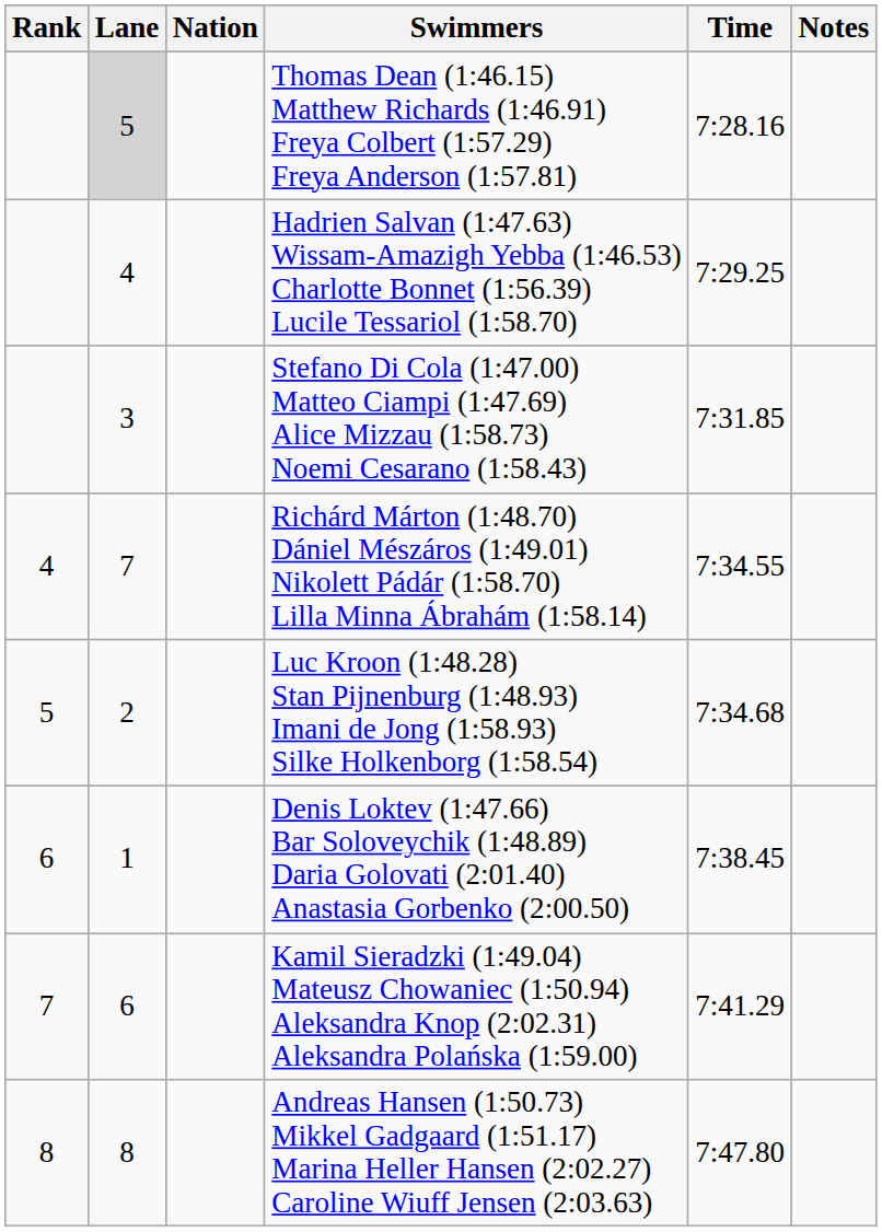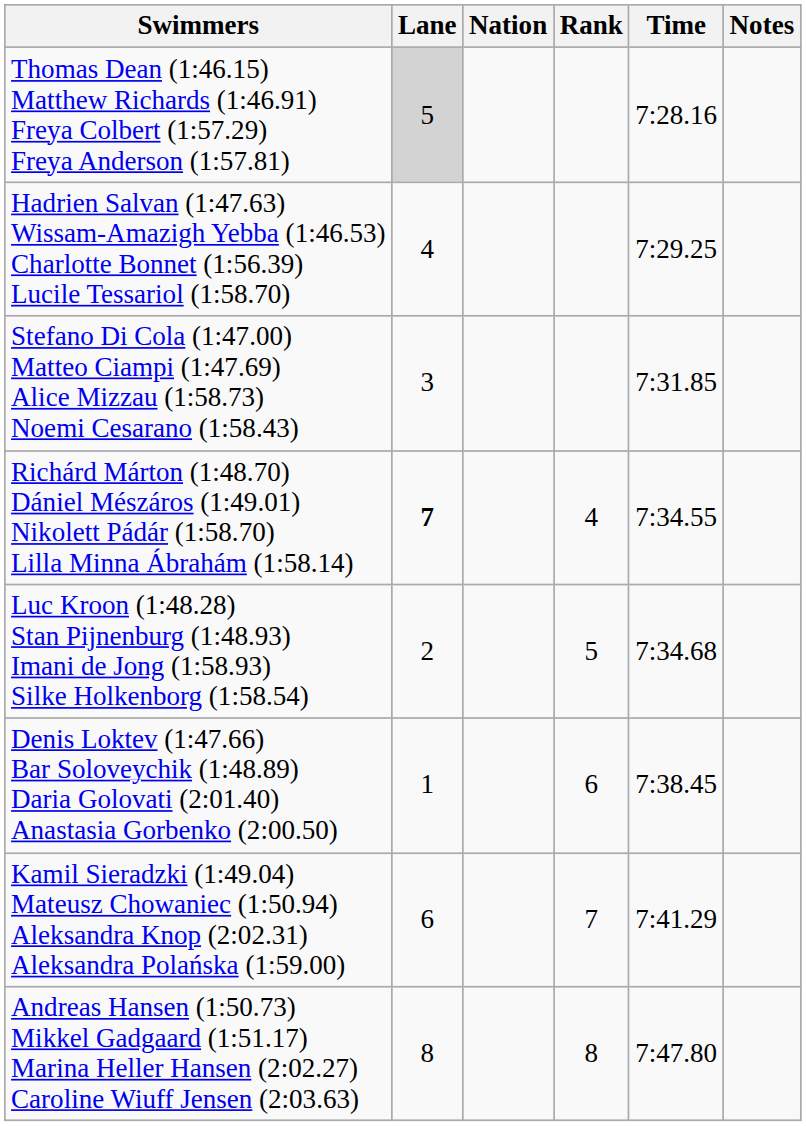columns swapped: Rank <-> Swimmers
row 5 | Lane: normal -> bold
